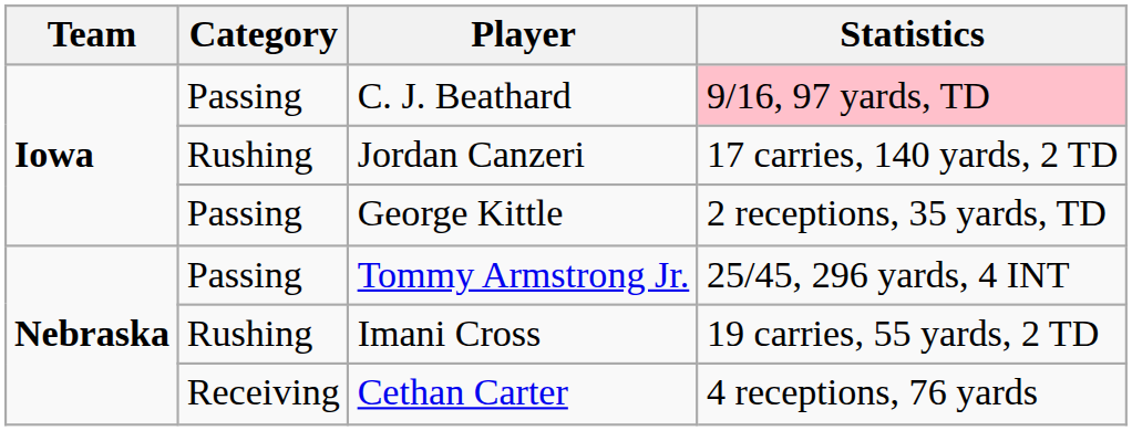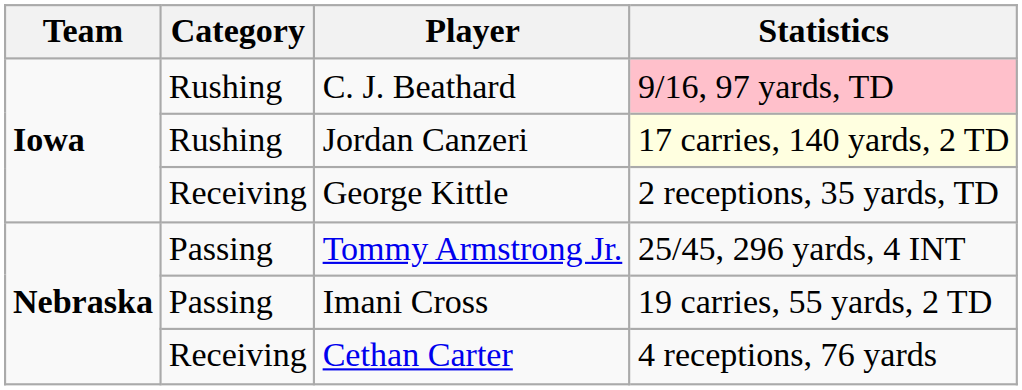C. J. Beathard | Category: Passing -> Rushing
Jordan Canzeri | Statistics: no background -> lightyellow background
George Kittle | Category: Passing -> Receiving
Imani Cross | Category: Rushing -> Passing
